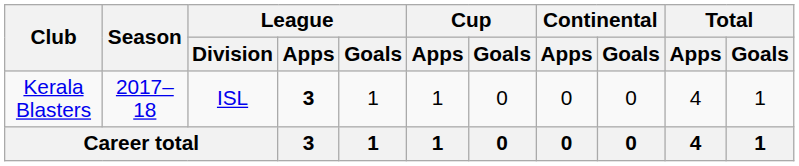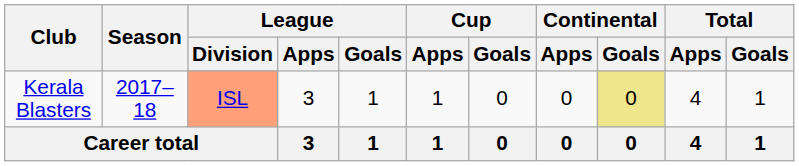Kerala Blasters | League / Division: no background -> lightsalmon background
Kerala Blasters | League / Apps: bold -> normal
Kerala Blasters | Continental / Goals: no background -> khaki background
